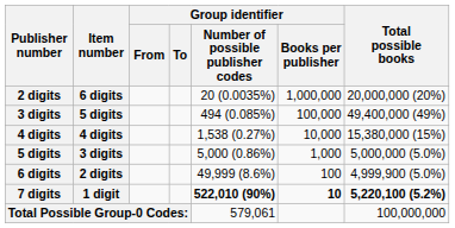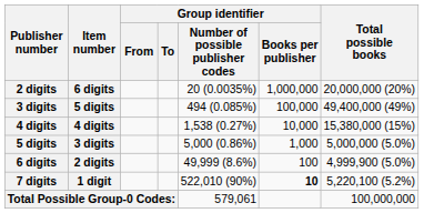7 digits | Group identifier / Number of possible publisher codes: bold -> normal
7 digits | Total possible books: bold -> normal
